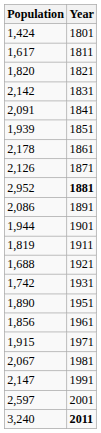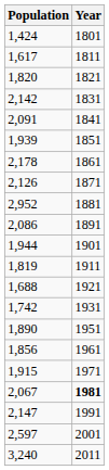2,952 | Year: bold -> normal
2,067 | Year: normal -> bold
3,240 | Year: bold -> normal
